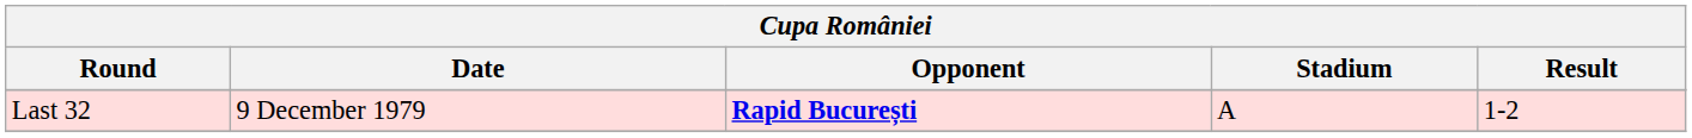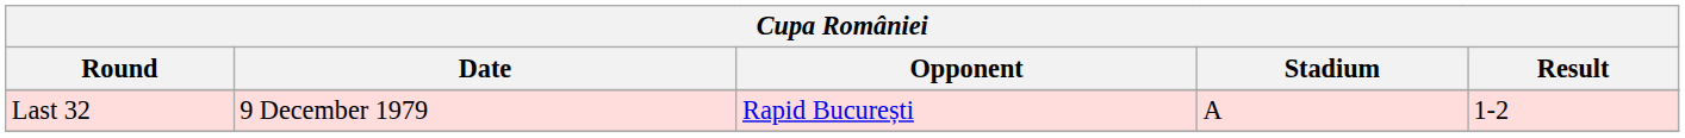Last 32 | Opponent: bold -> normal
